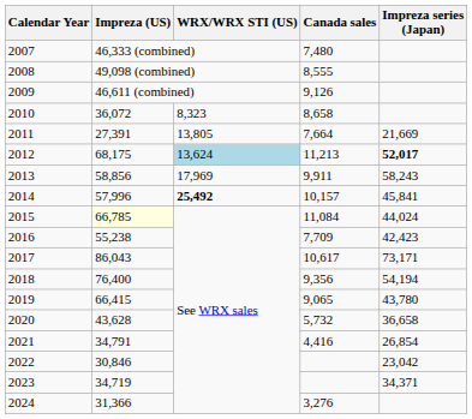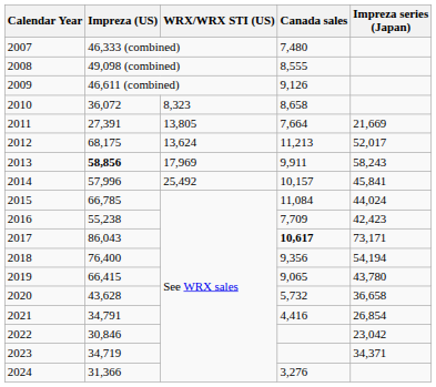2012 | WRX/WRX STI (US): lightblue background -> no background
2012 | Impreza series (Japan): bold -> normal
2013 | Impreza (US): normal -> bold
2014 | WRX/WRX STI (US): bold -> normal
2015 | Impreza (US): lightyellow background -> no background
2017 | Canada sales: normal -> bold
